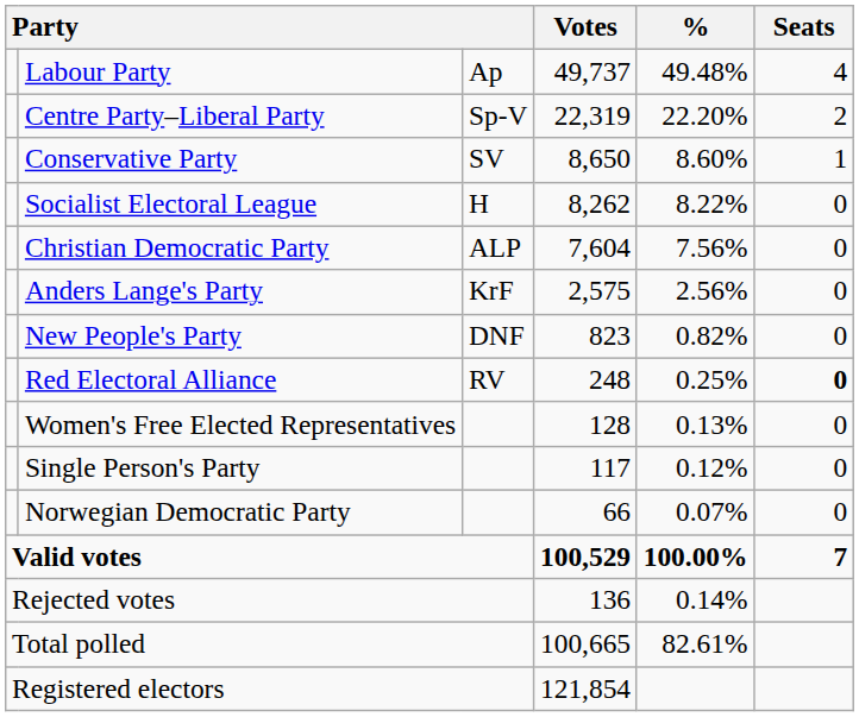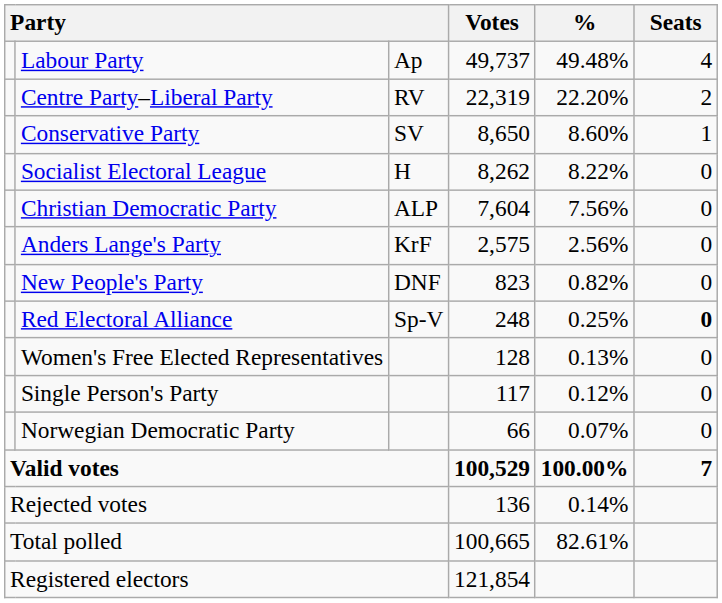Centre Party–Liberal Party | column 3: Sp-V -> RV
Red Electoral Alliance | column 3: RV -> Sp-V
